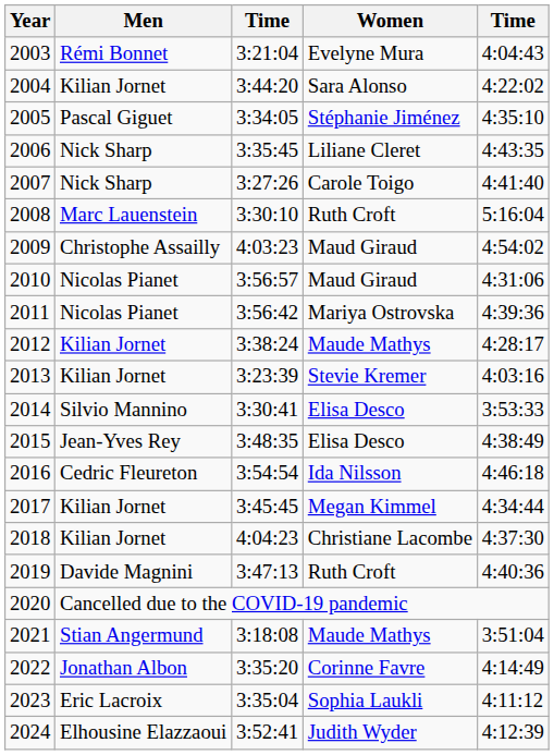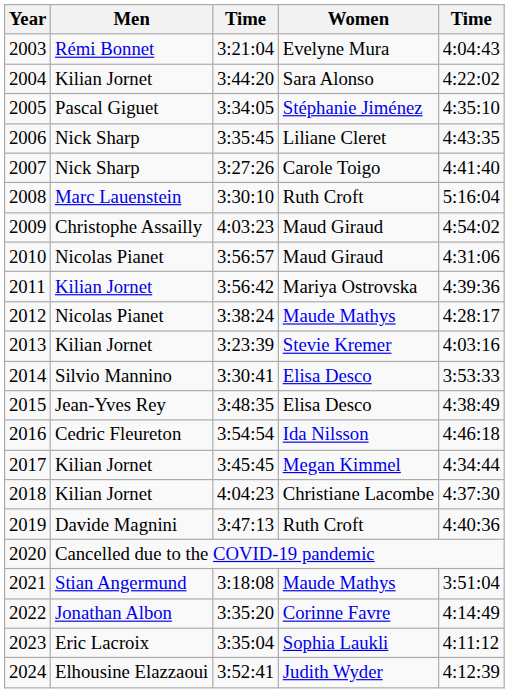2011 | Men: Nicolas Pianet -> Kilian Jornet
2012 | Men: Kilian Jornet -> Nicolas Pianet
